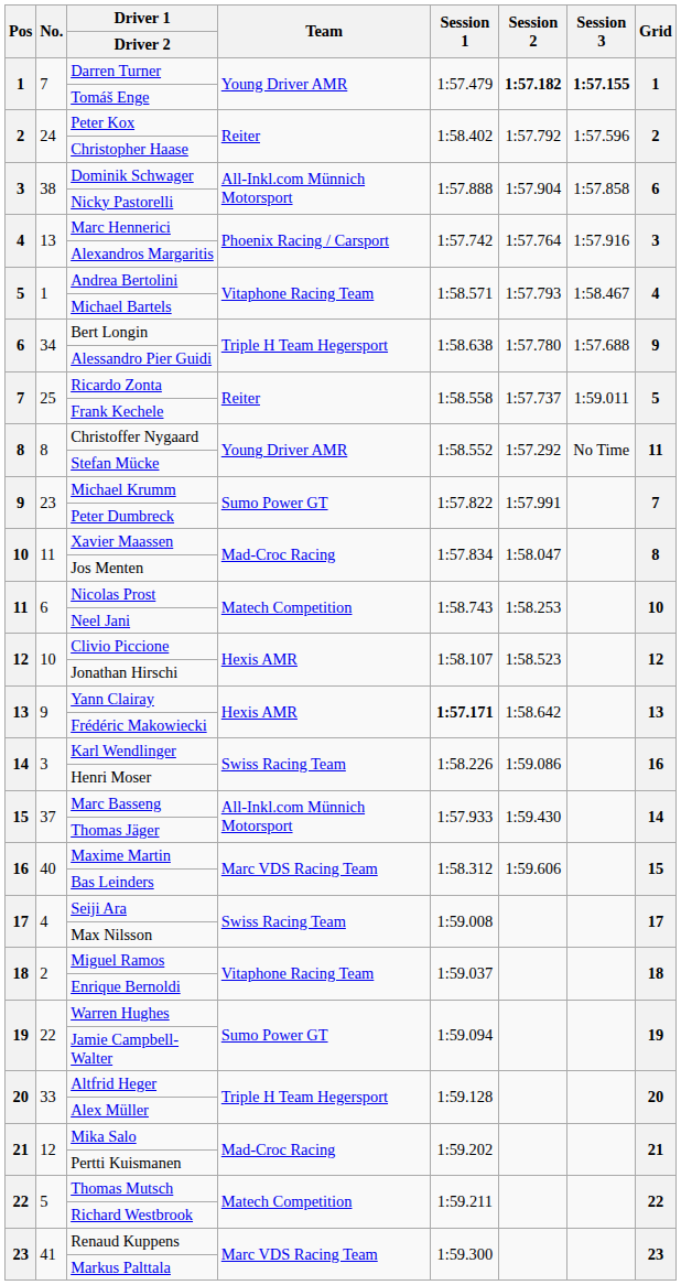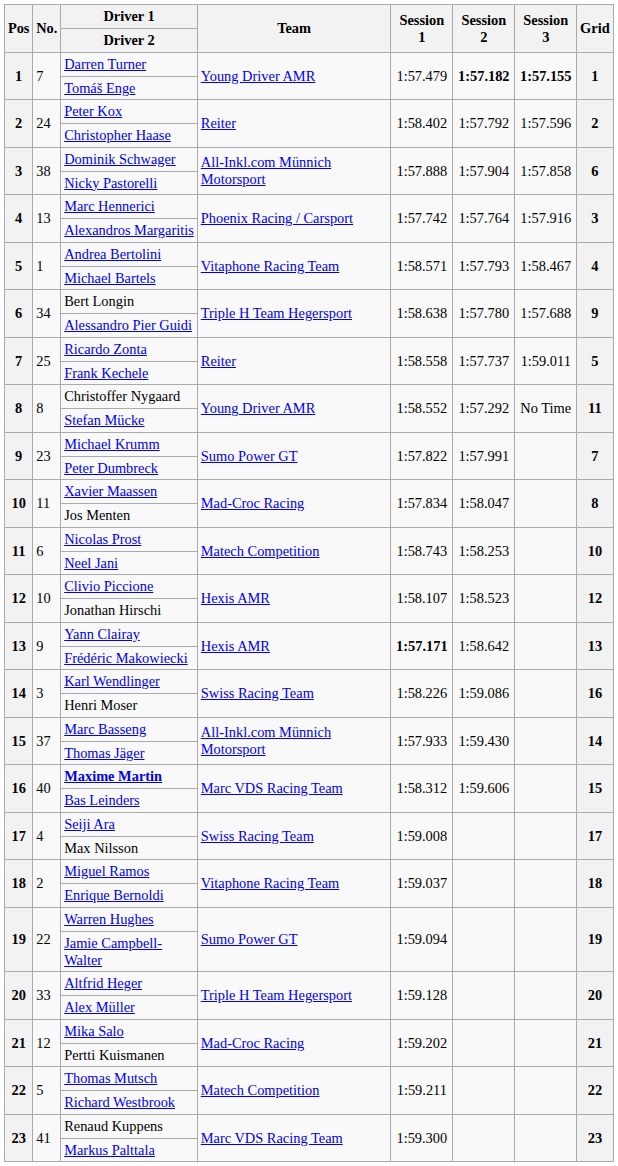Maxime Martin | Driver 1 / Driver 2: normal -> bold
